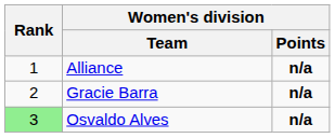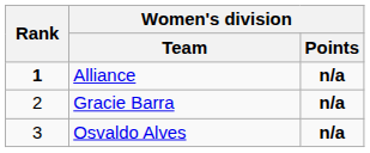Alliance | Rank: normal -> bold
Osvaldo Alves | Rank: lightgreen background -> no background
